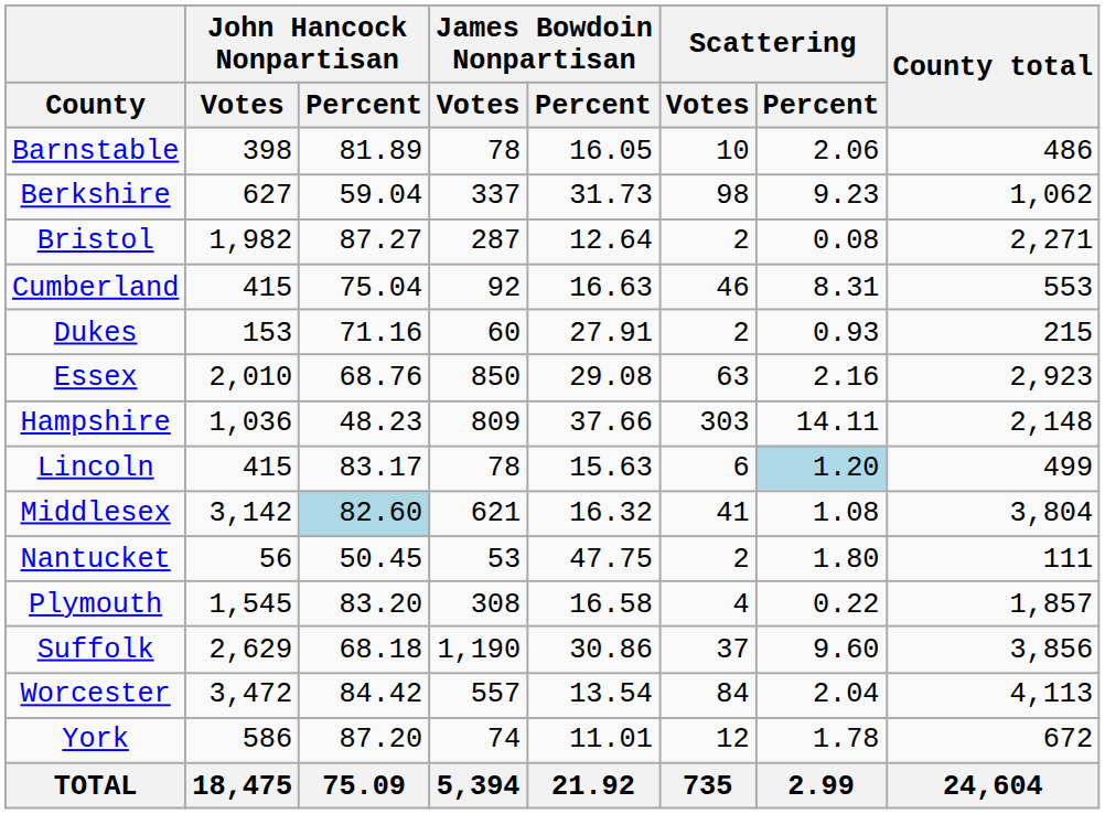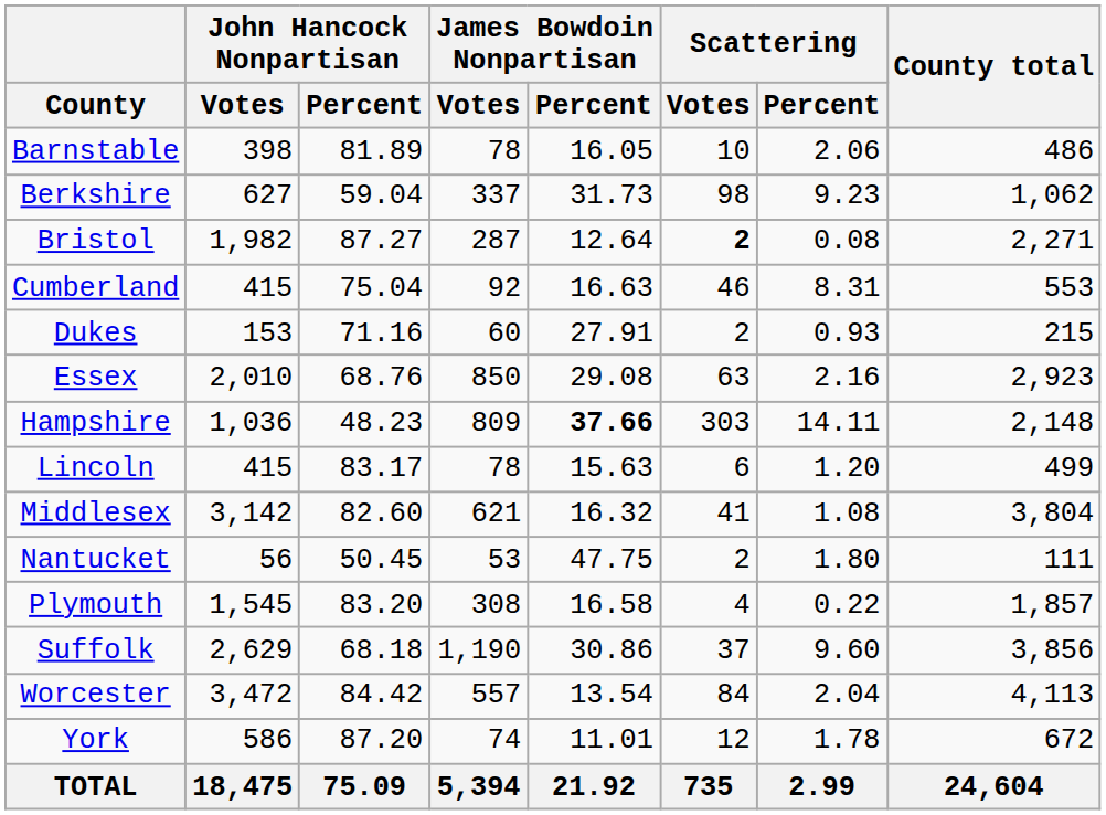Bristol | Scattering / Votes: normal -> bold
Hampshire | James Bowdoin Nonpartisan / Percent: normal -> bold
Lincoln | Scattering / Percent: lightblue background -> no background
Middlesex | John Hancock Nonpartisan / Percent: lightblue background -> no background
